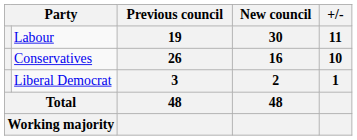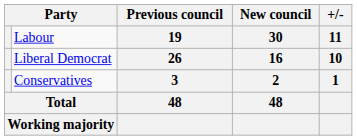26 | column 2: Conservatives -> Liberal Democrat
3 | column 2: Liberal Democrat -> Conservatives
